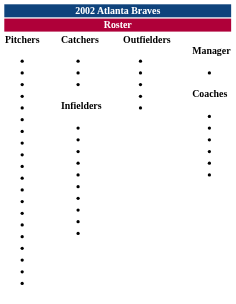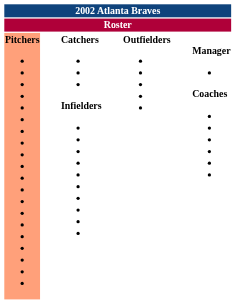Pitchers | column 1: no background -> lightsalmon background
